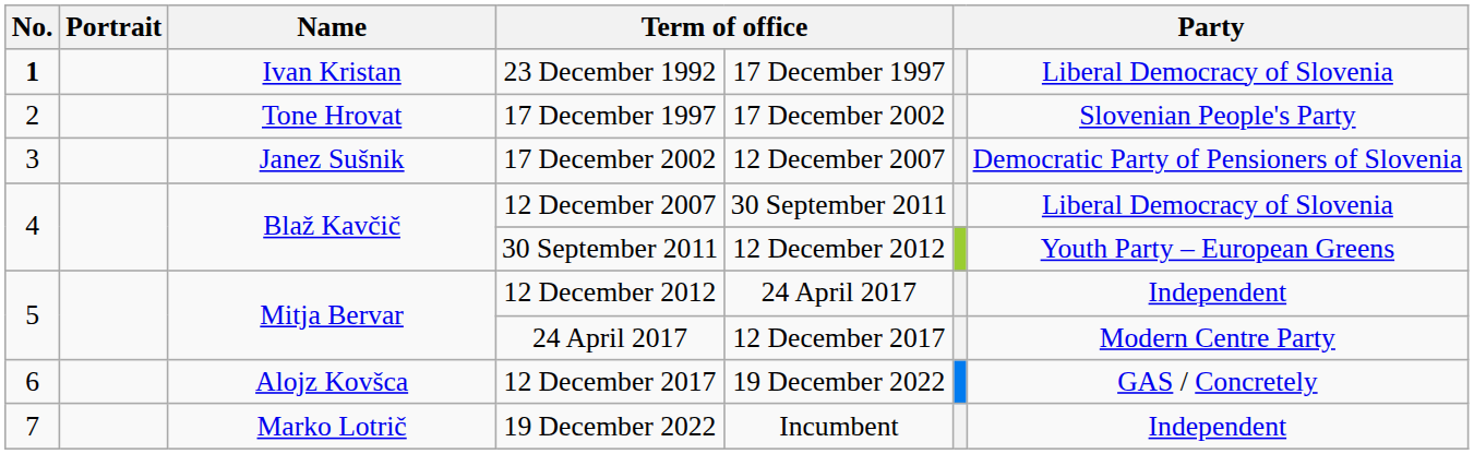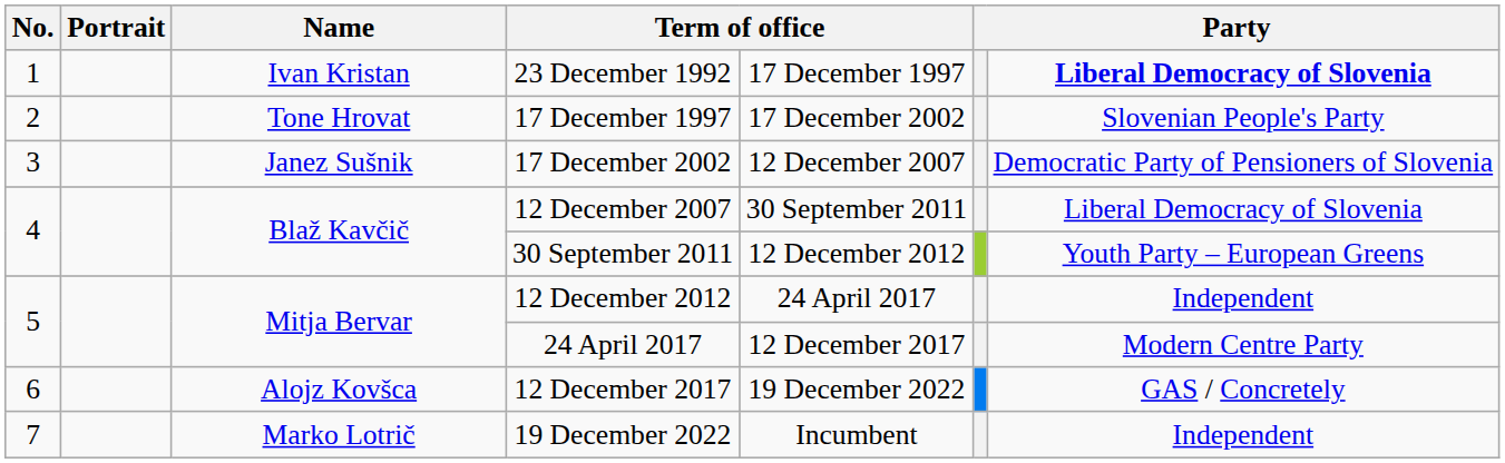23 December 1992 | No.: bold -> normal
23 December 1992 | column 7: normal -> bold
